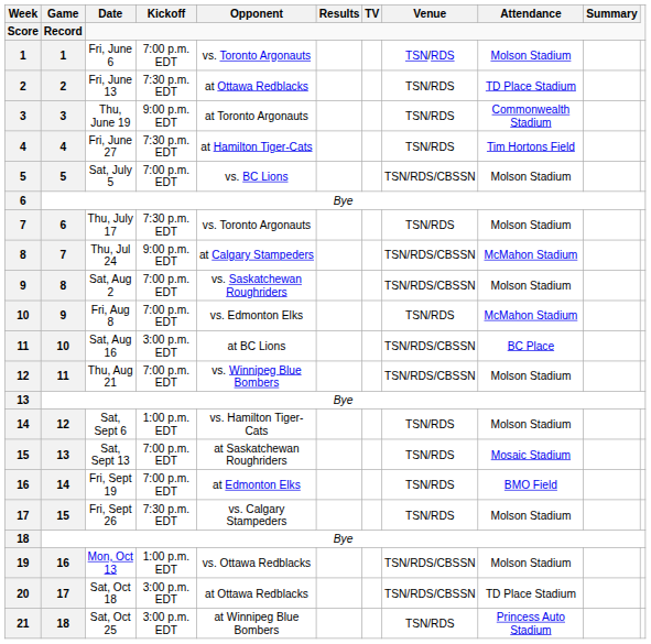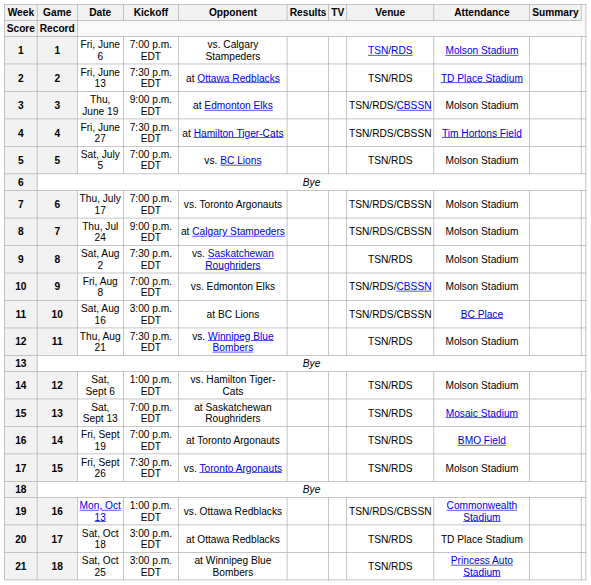Fri, June 6 | Opponent: vs. Toronto Argonauts -> vs. Calgary Stampeders
Thu, June 19 | Opponent: at Toronto Argonauts -> at Edmonton Elks
Thu, June 19 | Venue: TSN/RDS -> TSN/RDS/CBSSN
Thu, June 19 | Attendance: Commonwealth Stadium -> Molson Stadium
Fri, June 27 | Venue: TSN/RDS -> TSN/RDS/CBSSN
Sat, July 5 | Venue: TSN/RDS/CBSSN -> TSN/RDS
Thu, July 17 | Kickoff: 7:30 p.m. EDT -> 7:00 p.m. EDT
Thu, July 17 | Venue: TSN/RDS -> TSN/RDS/CBSSN
Thu, Jul 24 | Attendance: McMahon Stadium -> Molson Stadium
Sat, Aug 2 | Kickoff: 7:00 p.m. EDT -> 7:30 p.m. EDT
Sat, Aug 2 | Venue: TSN/RDS/CBSSN -> TSN/RDS
Fri, Aug 8 | Venue: TSN/RDS -> TSN/RDS/CBSSN
Fri, Aug 8 | Attendance: McMahon Stadium -> Molson Stadium
Thu, Aug 21 | Kickoff: 7:00 p.m. EDT -> 7:30 p.m. EDT
Thu, Aug 21 | Venue: TSN/RDS/CBSSN -> TSN/RDS
Fri, Sept 19 | Opponent: at Edmonton Elks -> at Toronto Argonauts
Fri, Sept 26 | Opponent: vs. Calgary Stampeders -> vs. Toronto Argonauts
Mon, Oct 13 | Attendance: Molson Stadium -> Commonwealth Stadium
Sat, Oct 18 | Venue: TSN/RDS/CBSSN -> TSN/RDS
